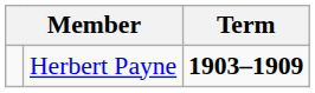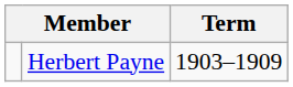Herbert Payne | Term: bold -> normal
